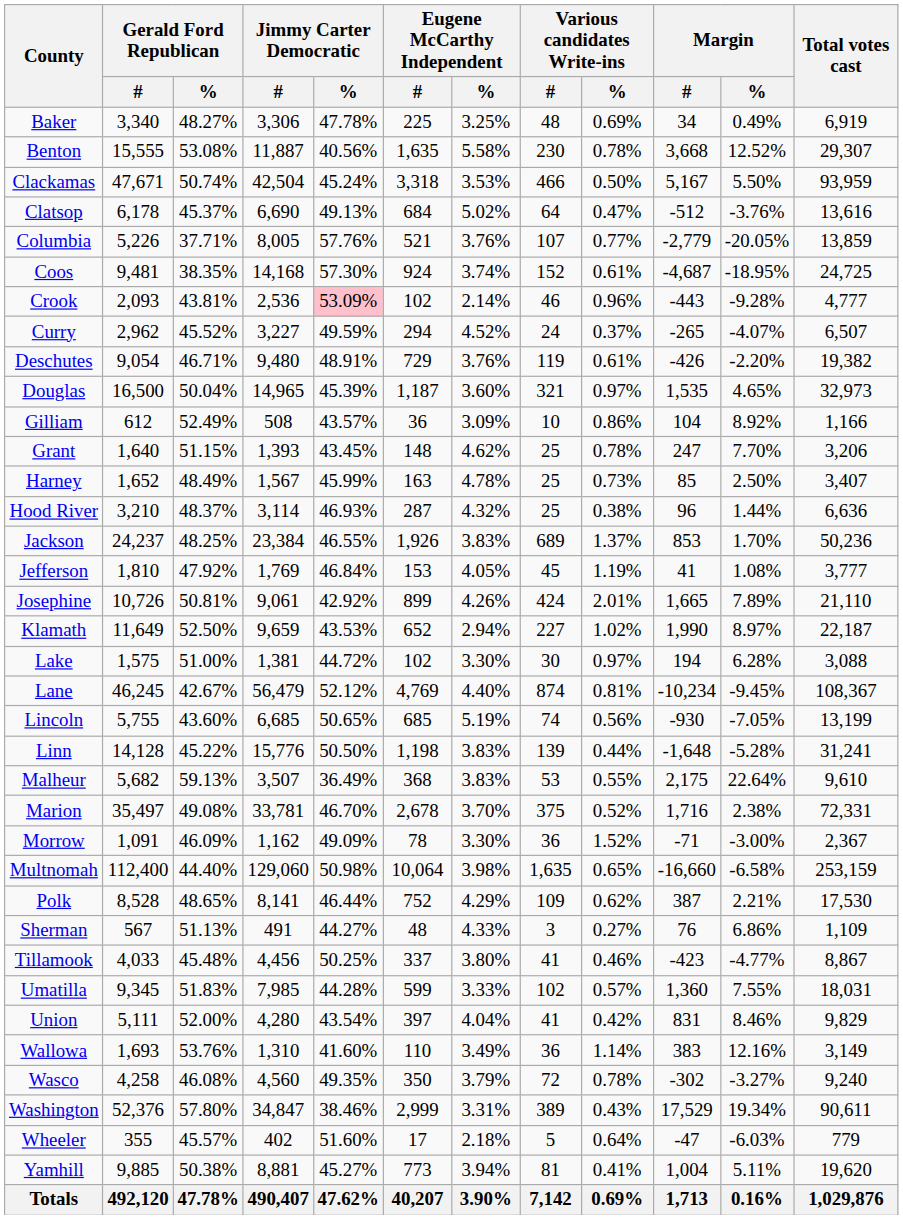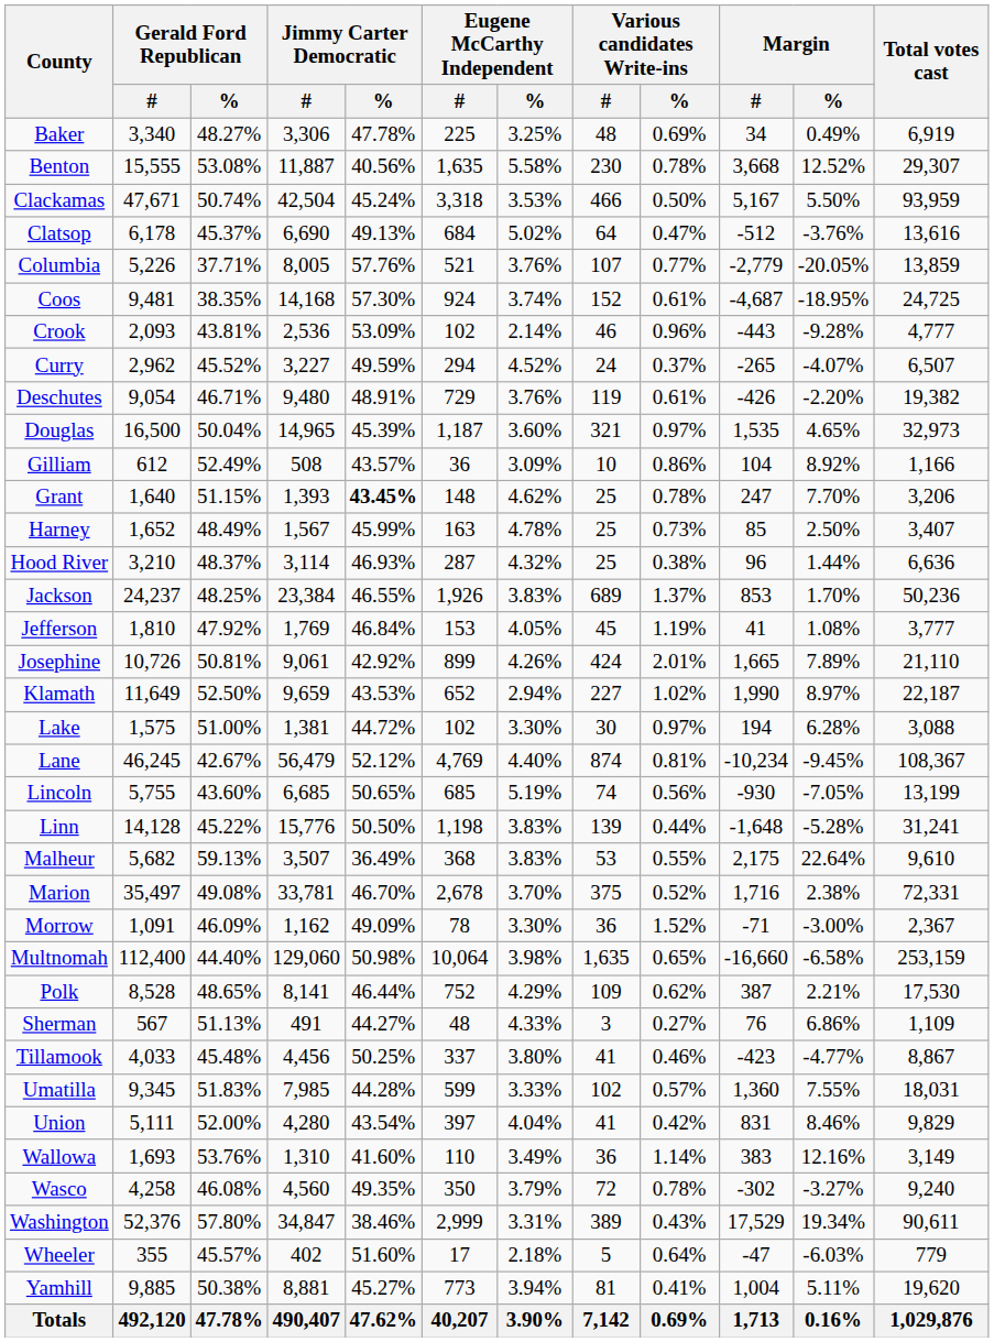Crook | Jimmy Carter Democratic / %: pink background -> no background
Grant | Jimmy Carter Democratic / %: normal -> bold
